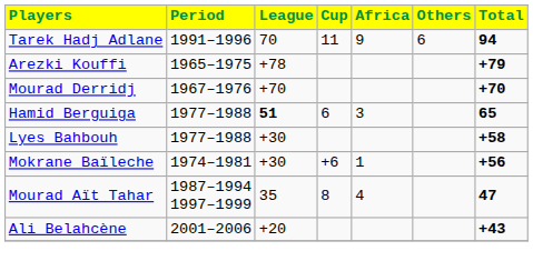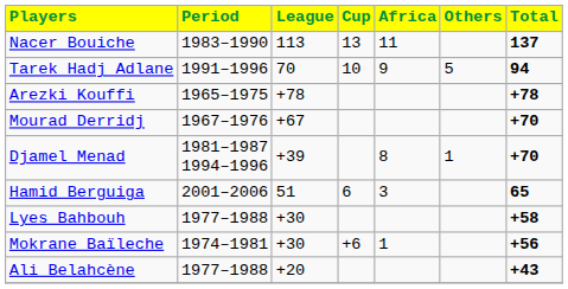+ row: Nacer Bouiche | 1983–1990 | 113 | 13 | 11 | 137
Tarek Hadj Adlane | Cup: 11 -> 10
Tarek Hadj Adlane | Others: 6 -> 5
Arezki Kouffi | Total: +79 -> +78
Mourad Derridj | League: +70 -> +67
+ row: Djamel Menad | 1981–1987 1994–1996 | +39 | 8 | 1 | +70
Hamid Berguiga | Period: 1977–1988 -> 2001–2006
Hamid Berguiga | League: bold -> normal
- row: Mourad Aït Tahar | 1987–1994 1997–1999 | 35 | 8 | 4 | 47
Ali Belahcène | Period: 2001–2006 -> 1977–1988
